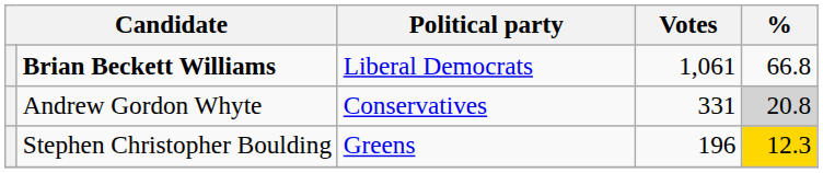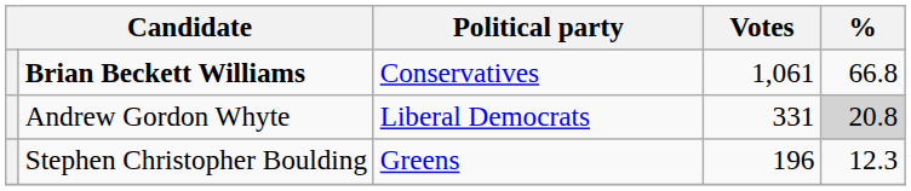Brian Beckett Williams | Political party: Liberal Democrats -> Conservatives
Andrew Gordon Whyte | Political party: Conservatives -> Liberal Democrats
Stephen Christopher Boulding | %: gold background -> no background
